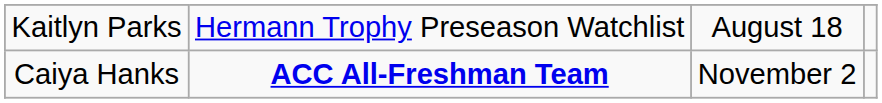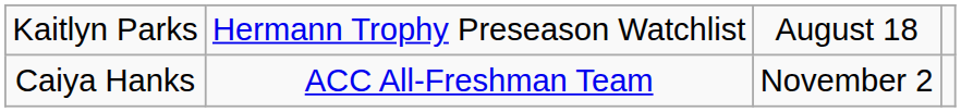row 2 | column 2: bold -> normal
